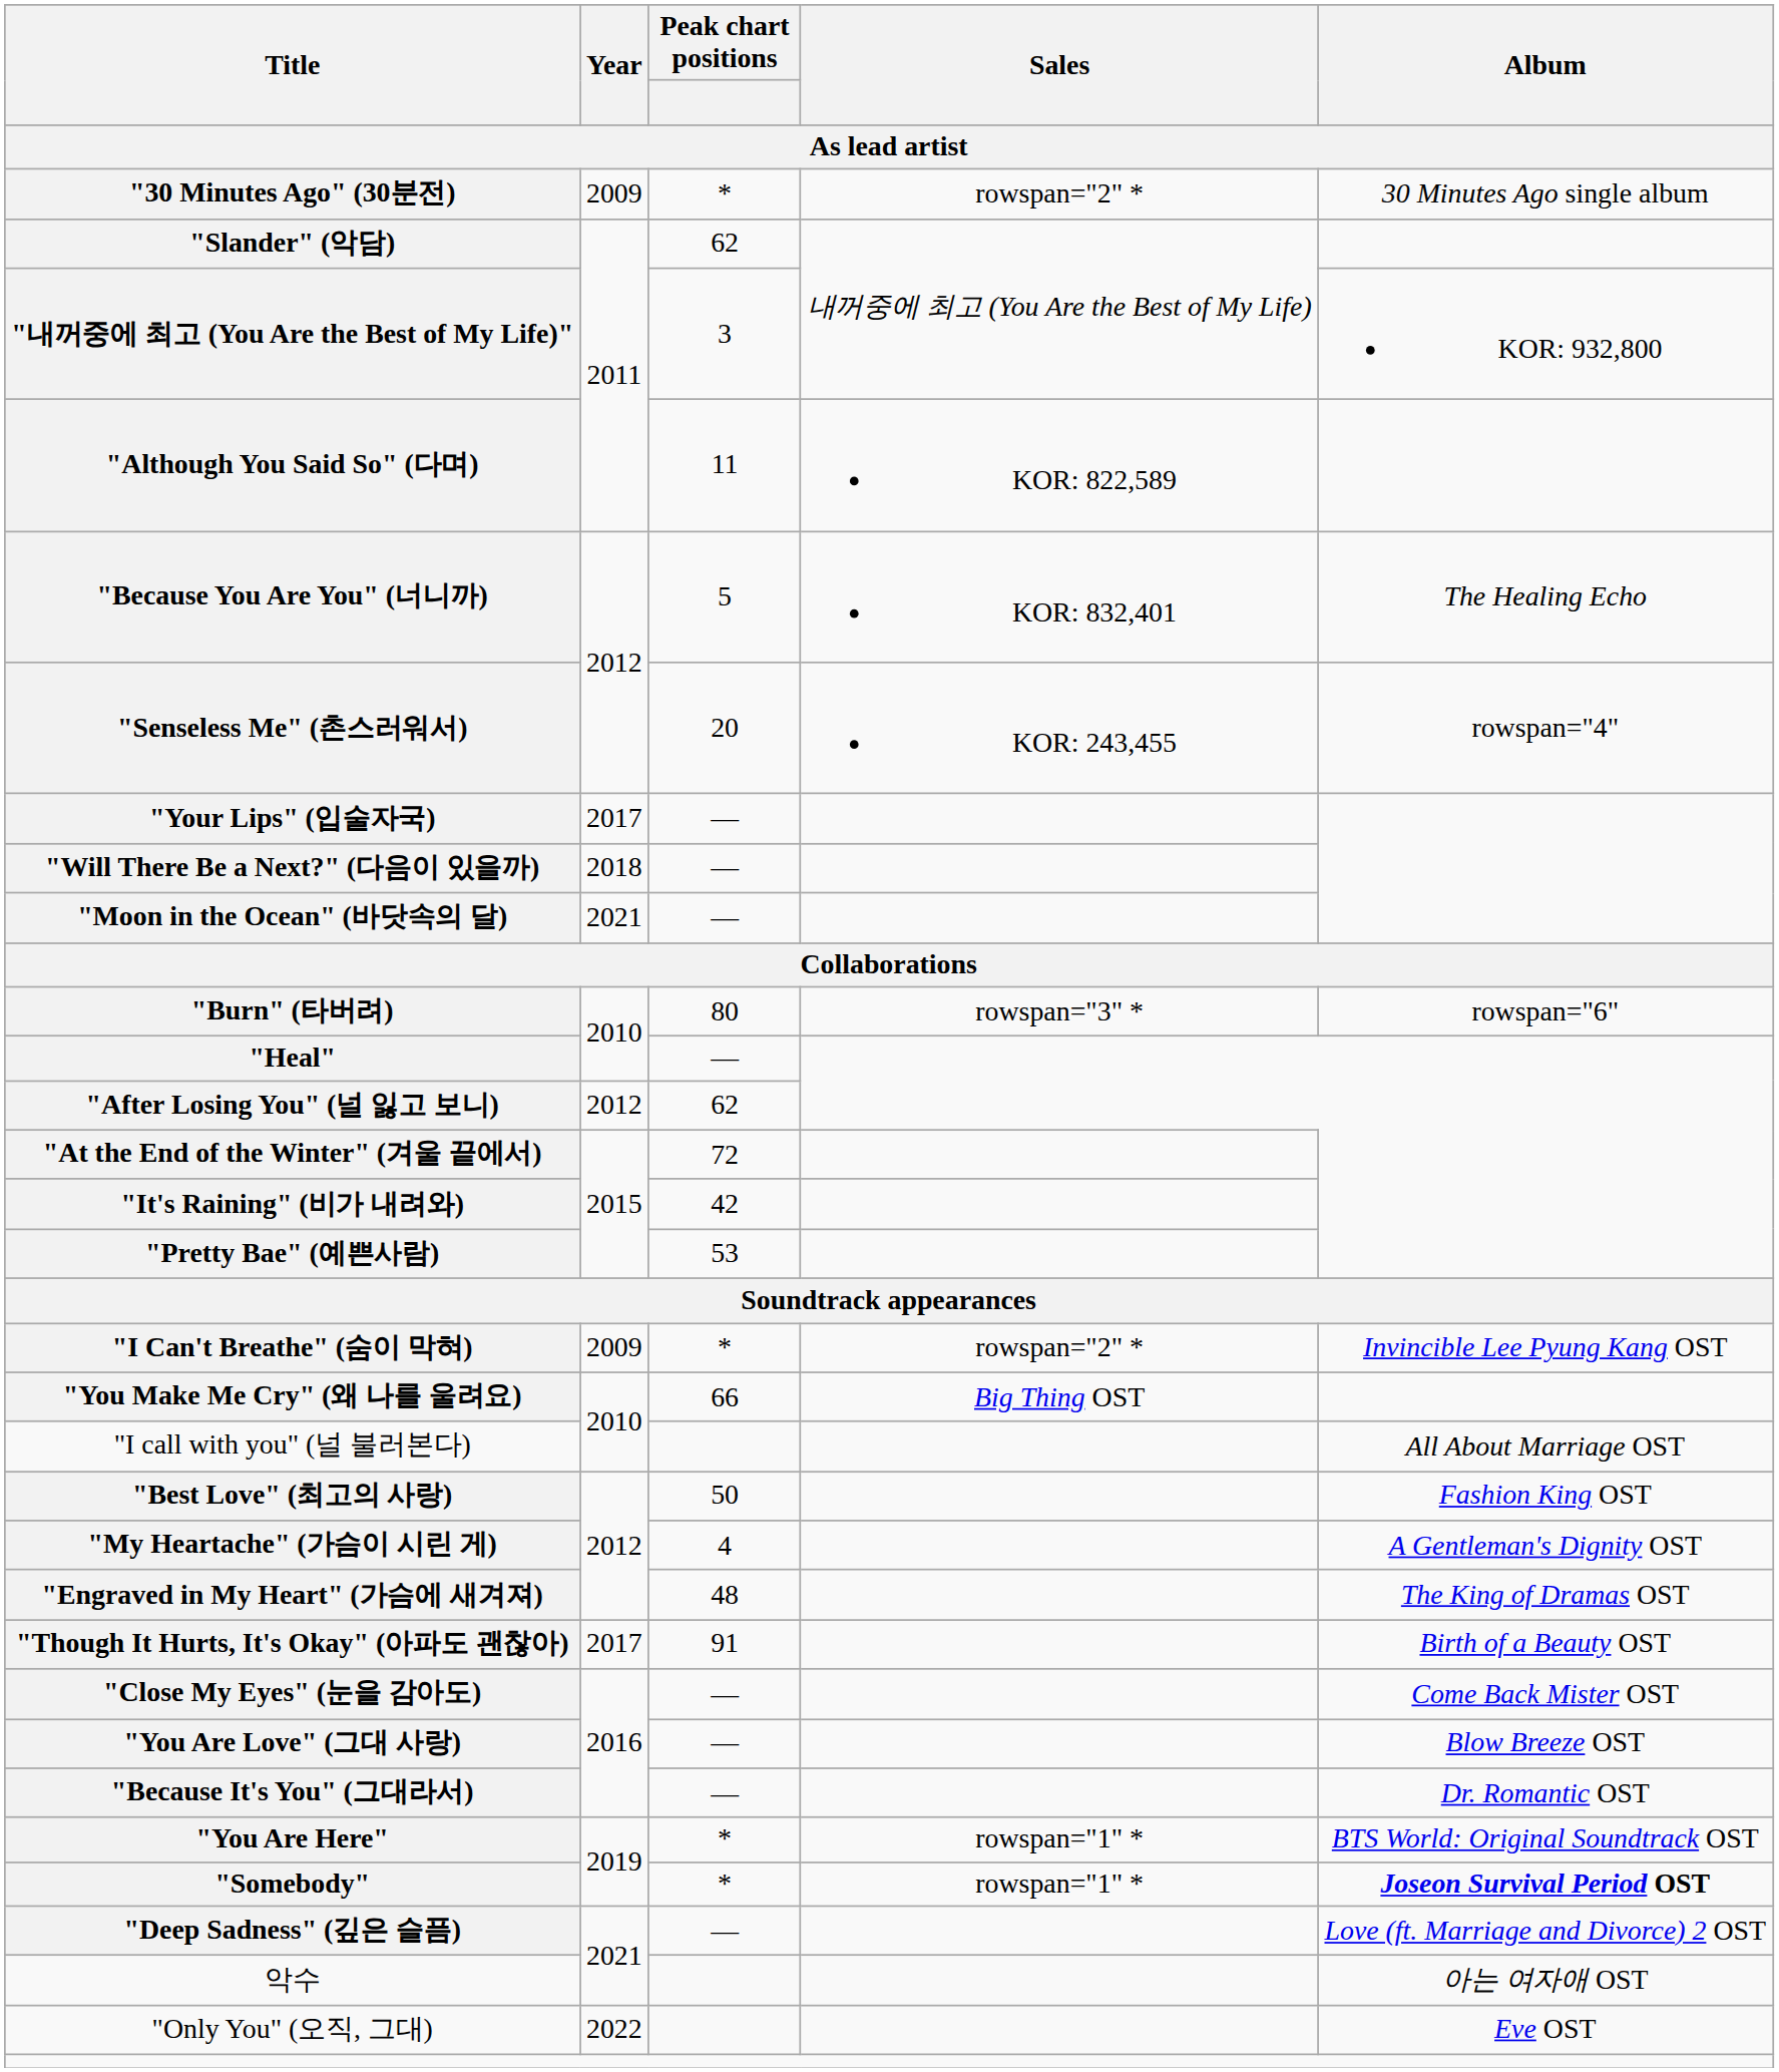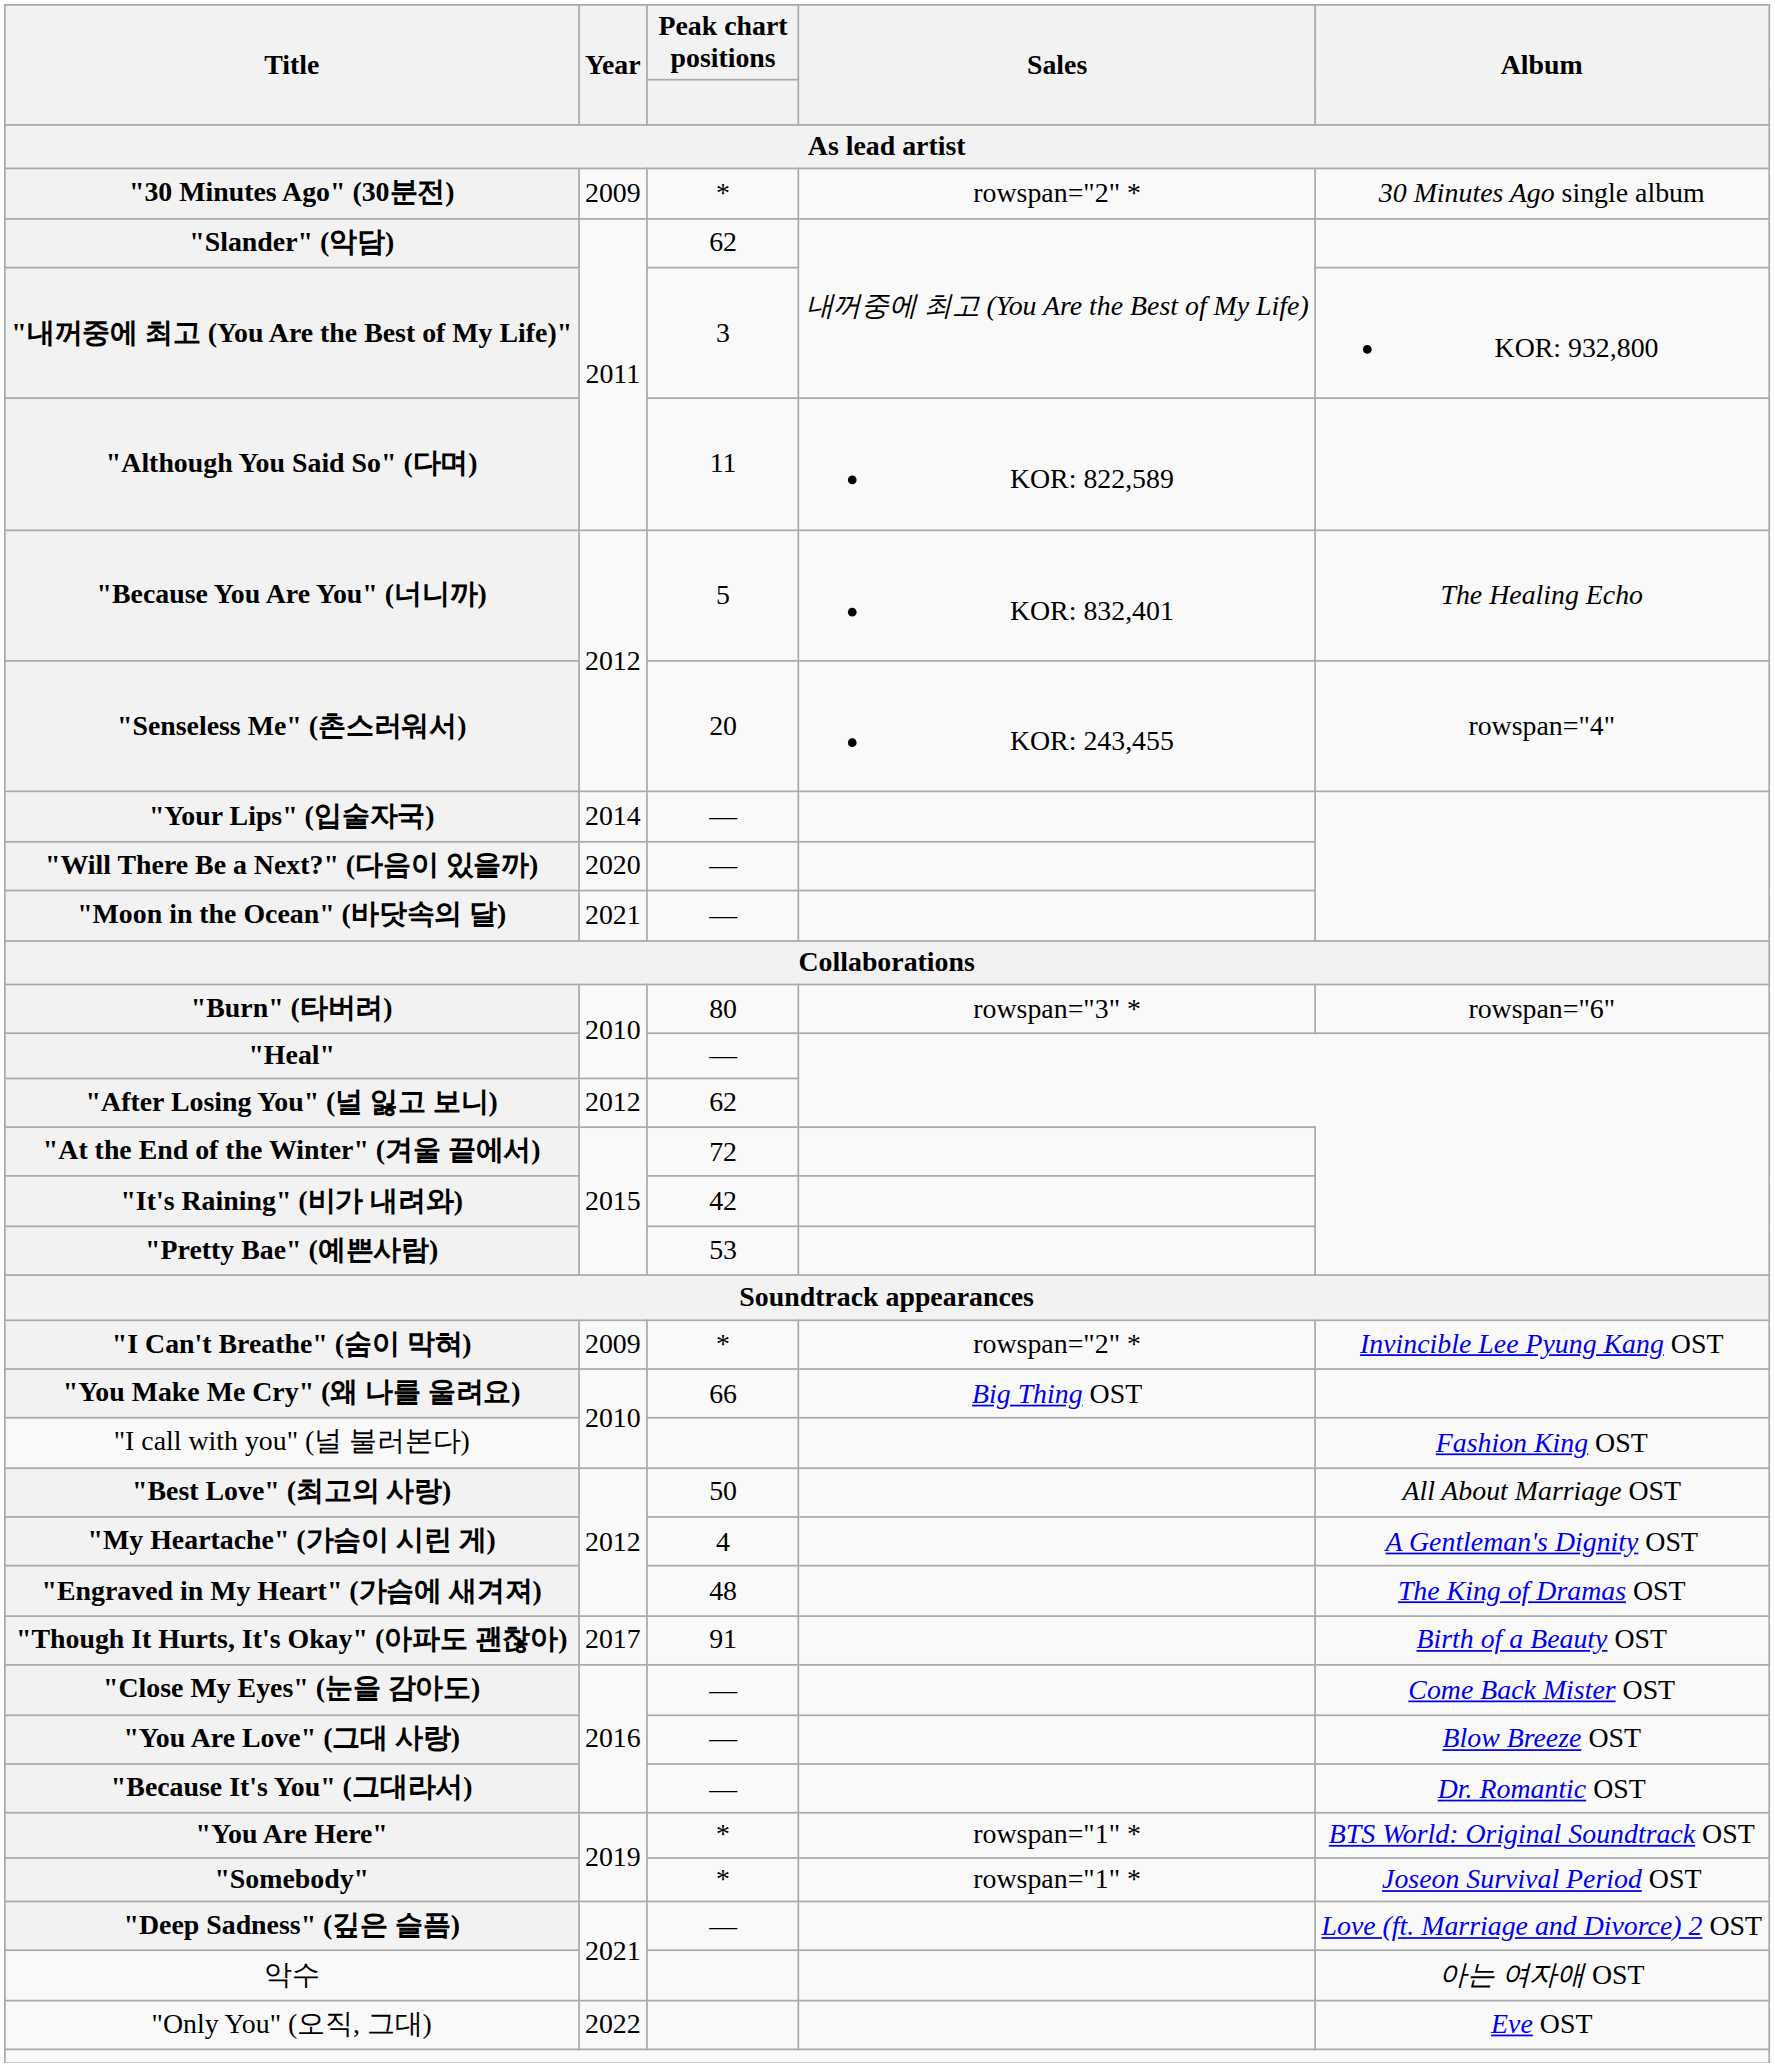"Your Lips" (입술자국) | Year: 2017 -> 2014
"Will There Be a Next?" (다음이 있을까) | Year: 2018 -> 2020
"I call with you" (널 불러본다) | Album: All About Marriage OST -> Fashion King OST
"Best Love" (최고의 사랑) | Album: Fashion King OST -> All About Marriage OST
"Somebody" | Album: bold -> normal
